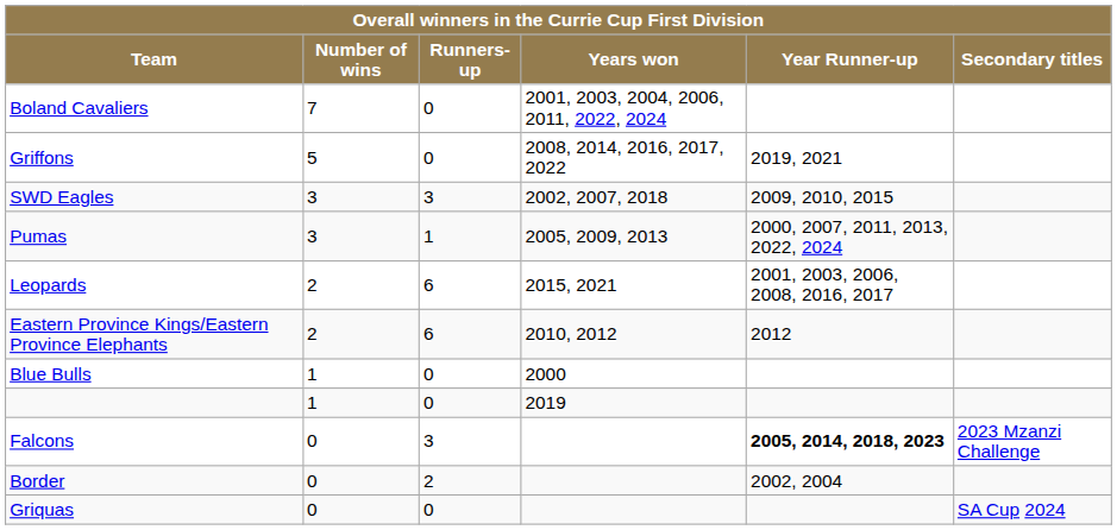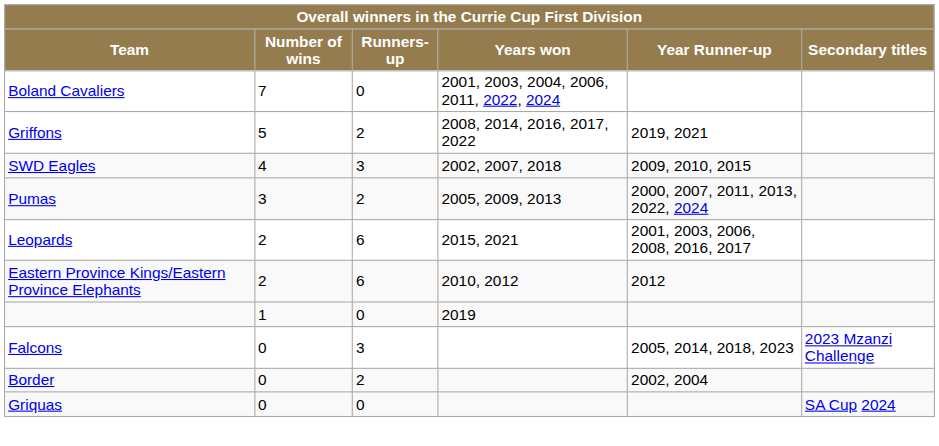Griffons | Runners-up: 0 -> 2
SWD Eagles | Number of wins: 3 -> 4
Pumas | Runners-up: 1 -> 2
- row: Blue Bulls | 1 | 0 | 2000
Falcons | Year Runner-up: bold -> normal
